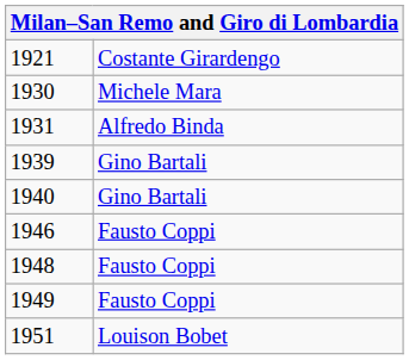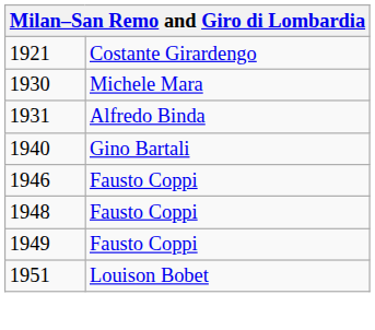- row: 1939 | Gino Bartali
